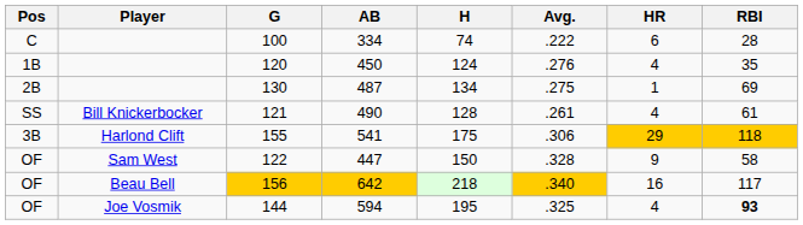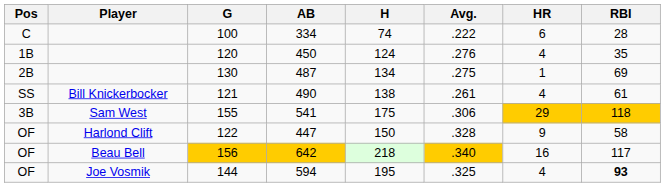121 | H: 128 -> 138
155 | Player: Harlond Clift -> Sam West
122 | Player: Sam West -> Harlond Clift
